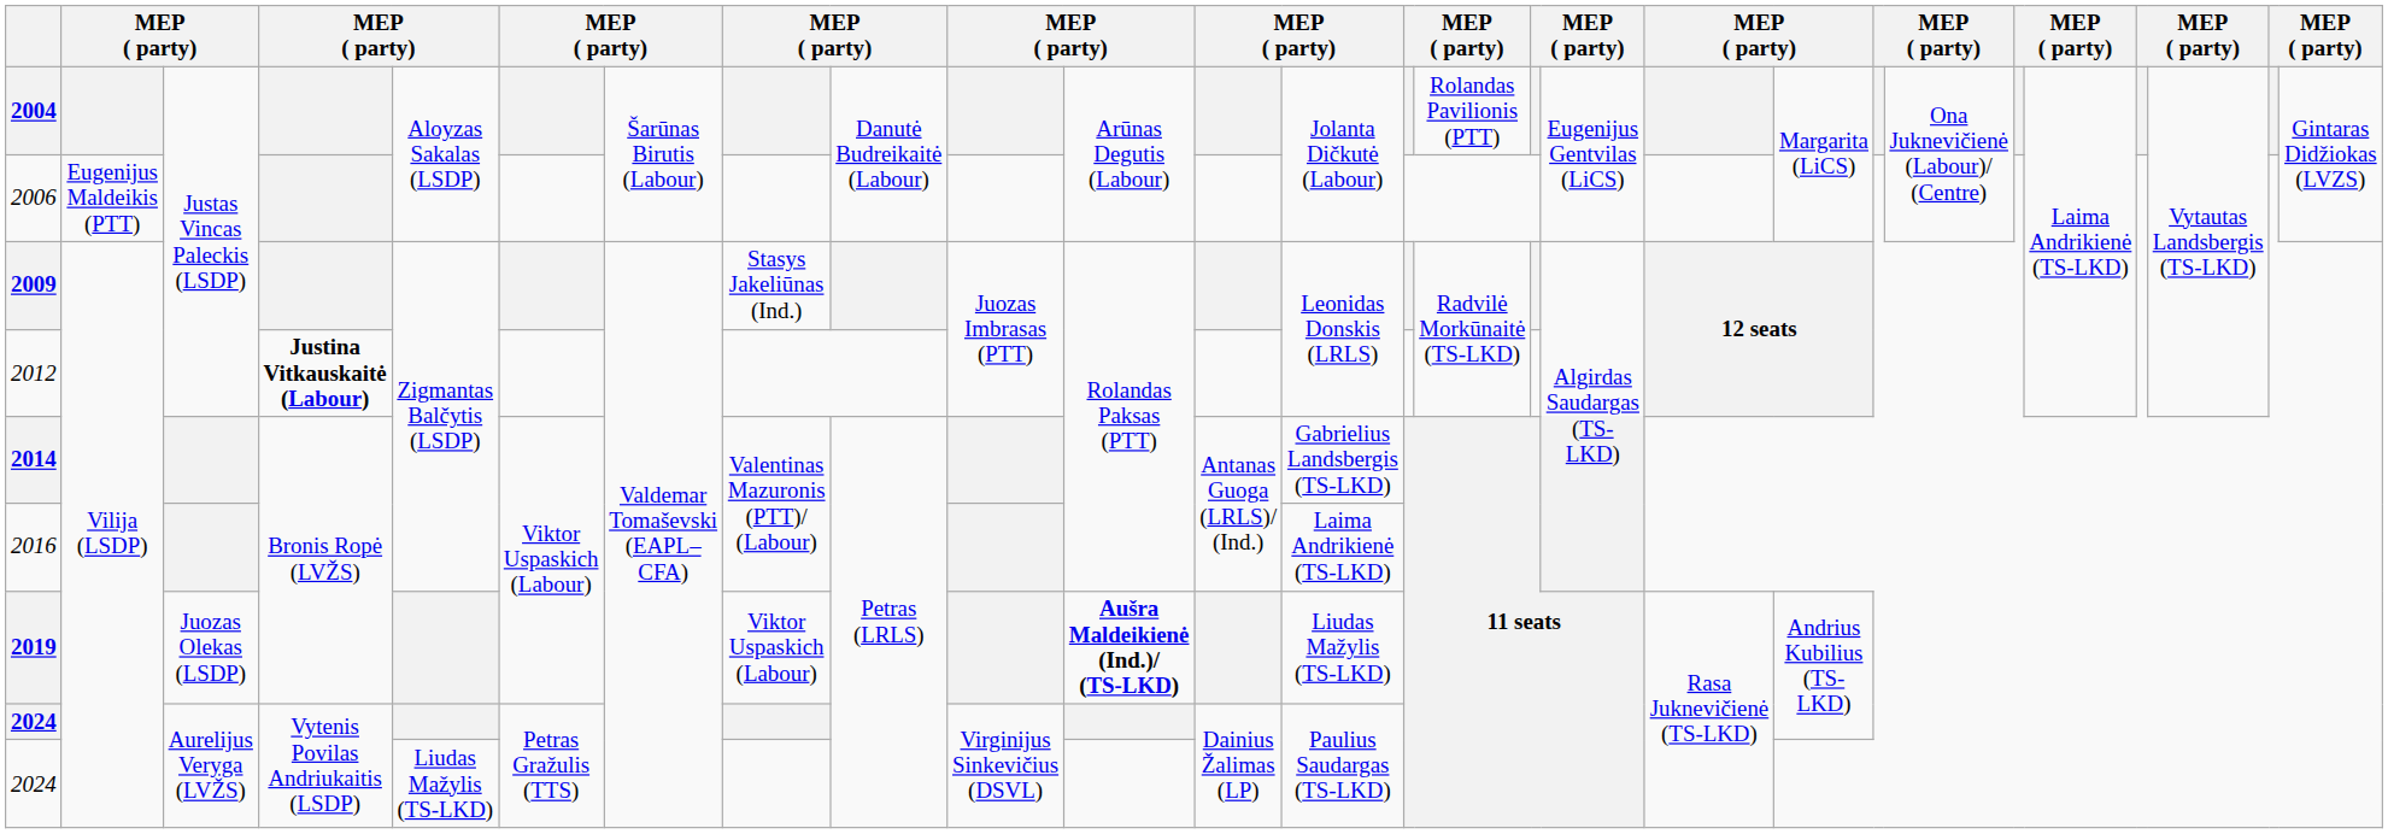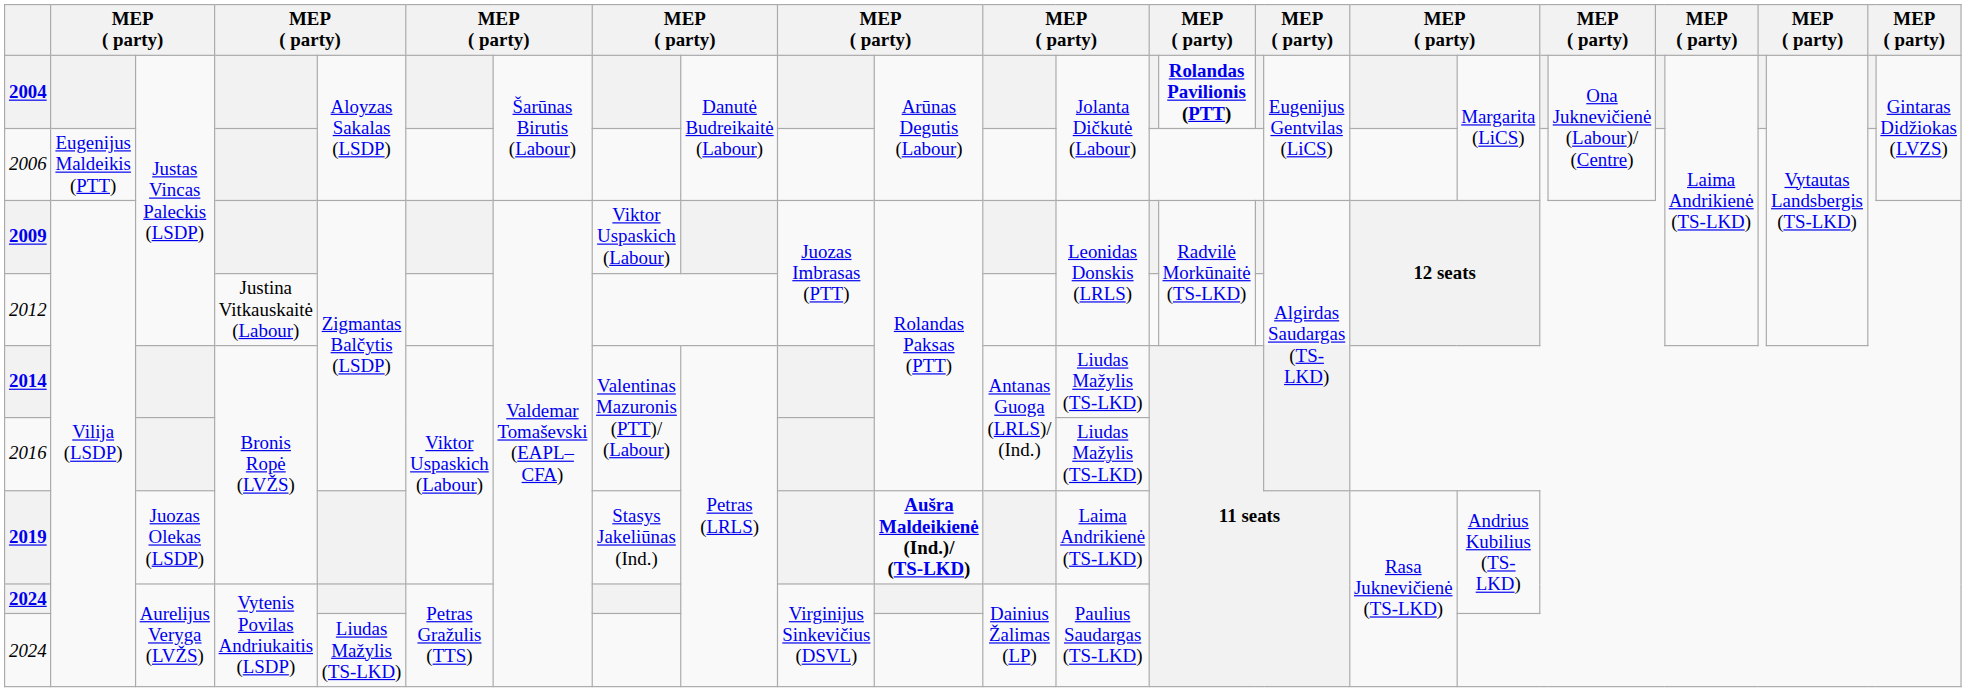2004 | column 15: normal -> bold
2009 | column 8: Stasys Jakeliūnas (Ind.) -> Viktor Uspaskich (Labour)
2012 | column 4: bold -> normal
2014 | column 13: Gabrielius Landsbergis (TS-LKD) -> Liudas Mažylis (TS-LKD)
2016 | column 13: Laima Andrikienė (TS-LKD) -> Liudas Mažylis (TS-LKD)
2019 | column 8: Viktor Uspaskich (Labour) -> Stasys Jakeliūnas (Ind.)
2019 | column 13: Liudas Mažylis (TS-LKD) -> Laima Andrikienė (TS-LKD)
